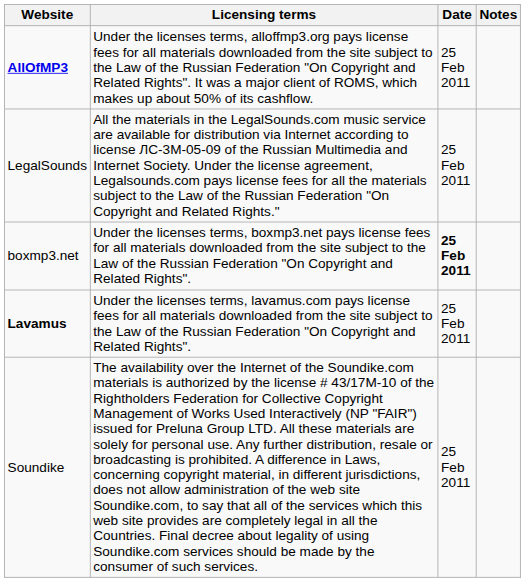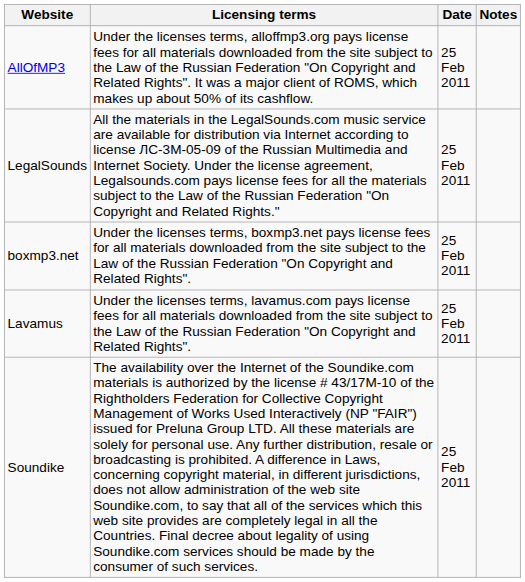row 2 | Website: bold -> normal
row 4 | Date: bold -> normal
row 5 | Website: bold -> normal
